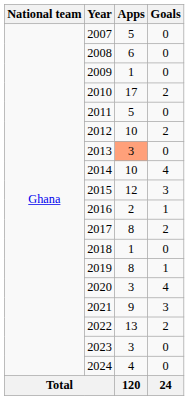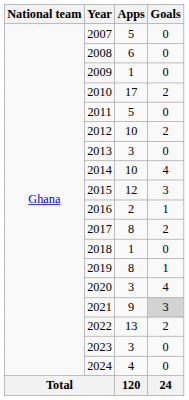2013 | Apps: lightsalmon background -> no background
2021 | Goals: no background -> lightgrey background
